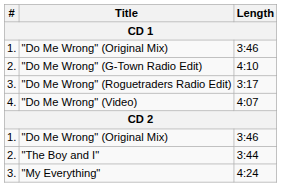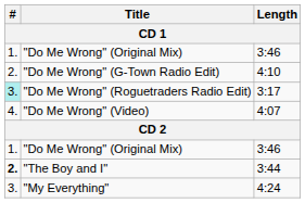"Do Me Wrong" (Roguetraders Radio Edit) | #: no background -> paleturquoise background
"The Boy and I" | #: normal -> bold
